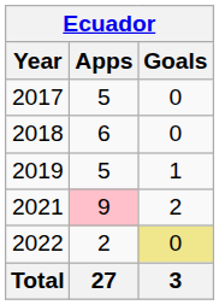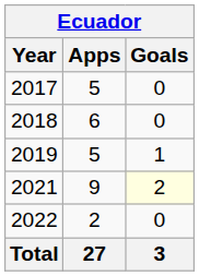2021 | Apps: pink background -> no background
2021 | Goals: no background -> lightyellow background
2022 | Goals: khaki background -> no background
